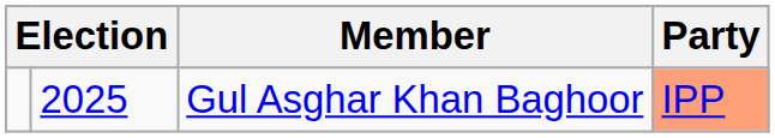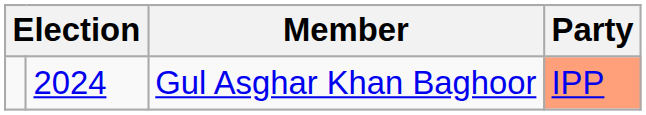Gul Asghar Khan Baghoor | column 2: 2025 -> 2024
